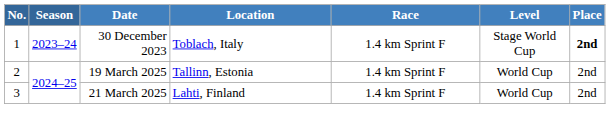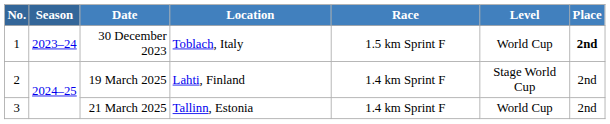30 December 2023 | Race: 1.4 km Sprint F -> 1.5 km Sprint F
30 December 2023 | Level: Stage World Cup -> World Cup
19 March 2025 | Location: Tallinn, Estonia -> Lahti, Finland
19 March 2025 | Level: World Cup -> Stage World Cup
21 March 2025 | Location: Lahti, Finland -> Tallinn, Estonia
